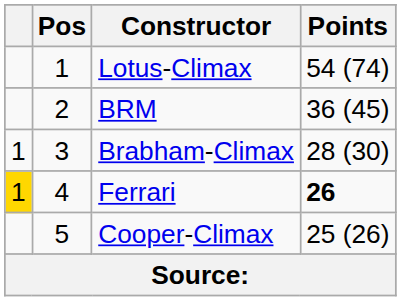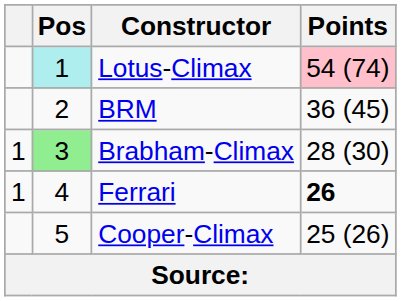Lotus-Climax | Pos: no background -> paleturquoise background
Lotus-Climax | Points: no background -> pink background
Brabham-Climax | Pos: no background -> lightgreen background
Ferrari | column 1: gold background -> no background
